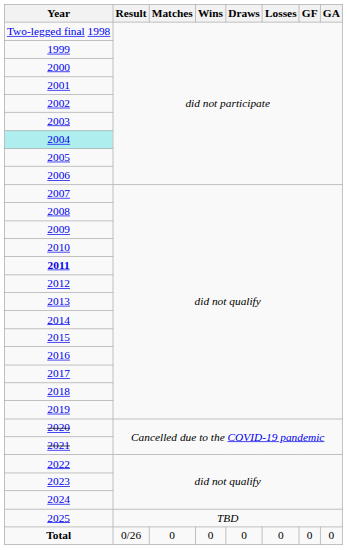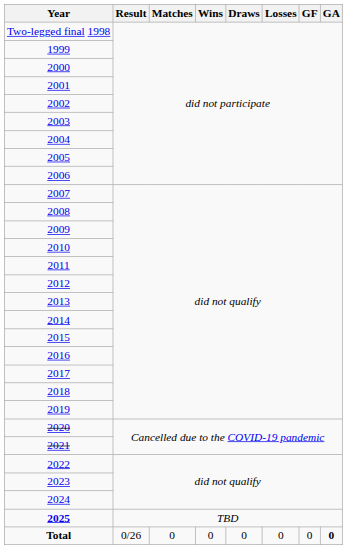2004 | Year: paleturquoise background -> no background
2011 | Year: bold -> normal
2025 | Year: normal -> bold
Total | GA: normal -> bold
